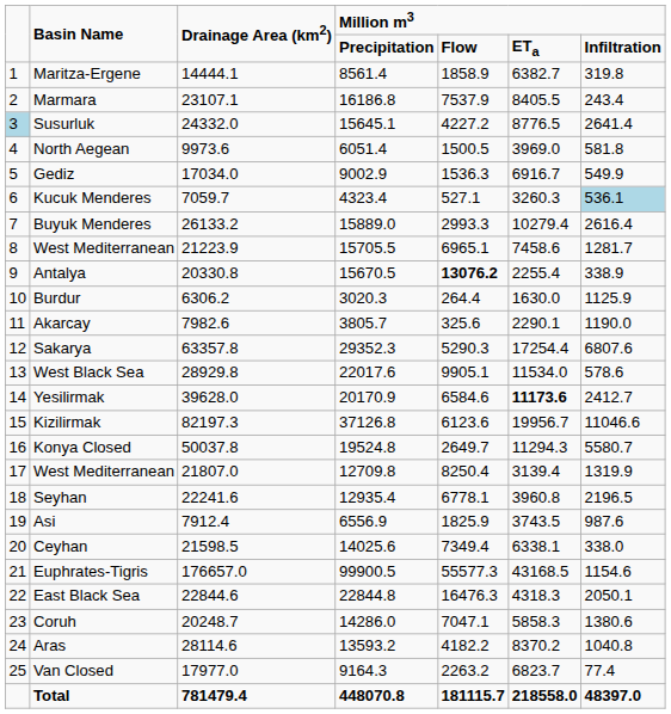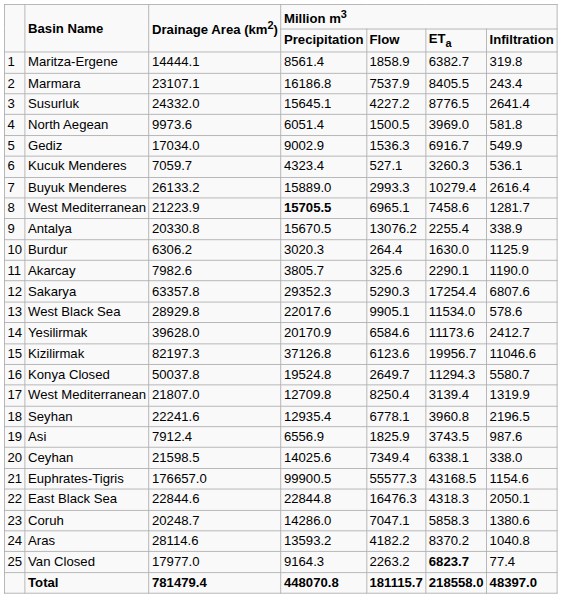Susurluk | column 1: lightblue background -> no background
Kucuk Menderes | column 7: lightblue background -> no background
West Mediterranean / 21223.9 | column 4: normal -> bold
Antalya | column 5: bold -> normal
Yesilirmak | column 6: bold -> normal
Van Closed | column 6: normal -> bold
